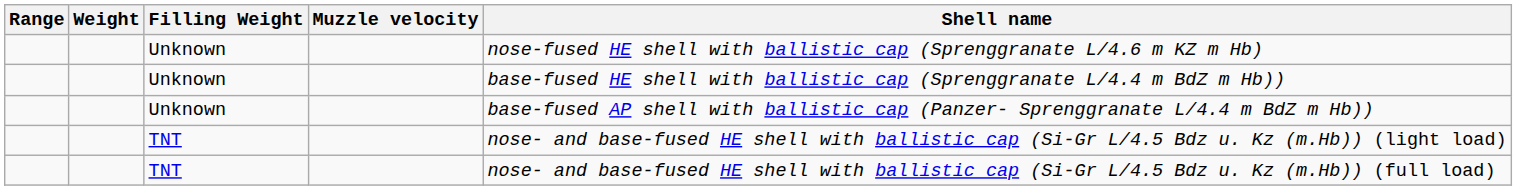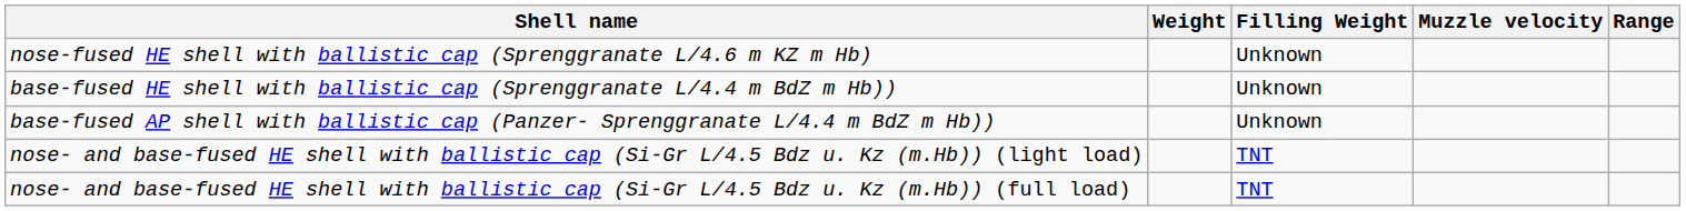columns swapped: Shell name <-> Range
